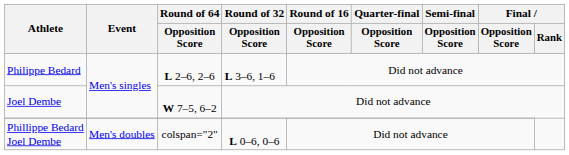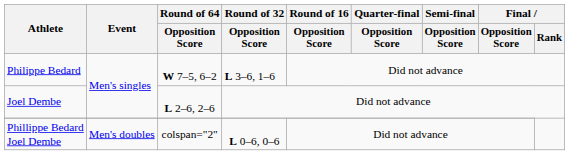Philippe Bedard | Round of 64 / Opposition Score: L 2–6, 2–6 -> W 7–5, 6–2
Joel Dembe | Round of 64 / Opposition Score: W 7–5, 6–2 -> L 2–6, 2–6
